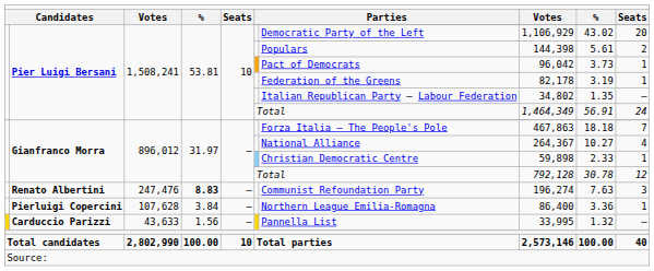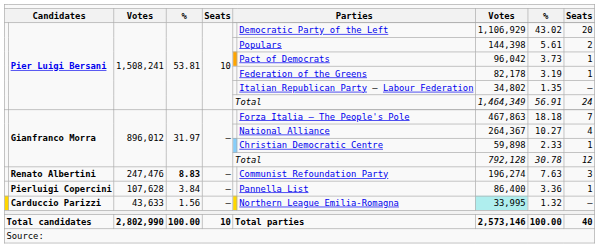Pierluigi Copercini | column 7: Northern League Emilia-Romagna -> Pannella List
Carduccio Parizzi | column 7: Pannella List -> Northern League Emilia-Romagna
Carduccio Parizzi | column 8: no background -> paleturquoise background
